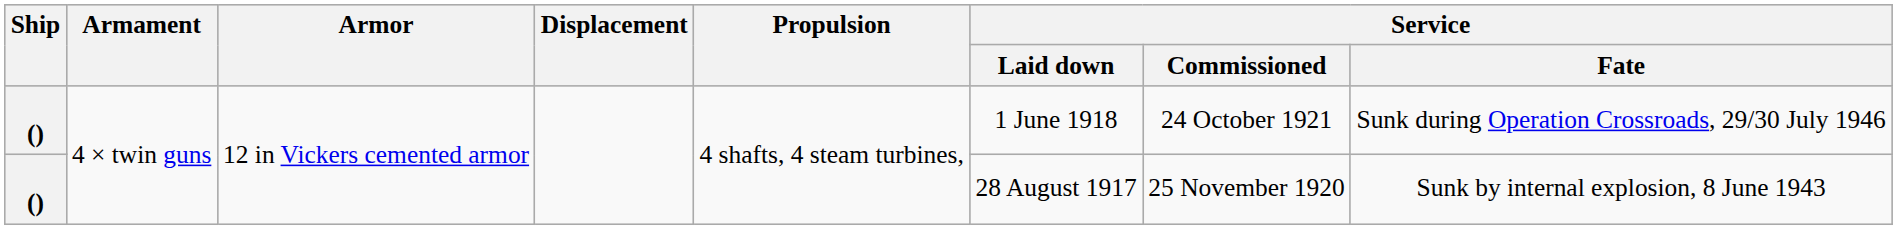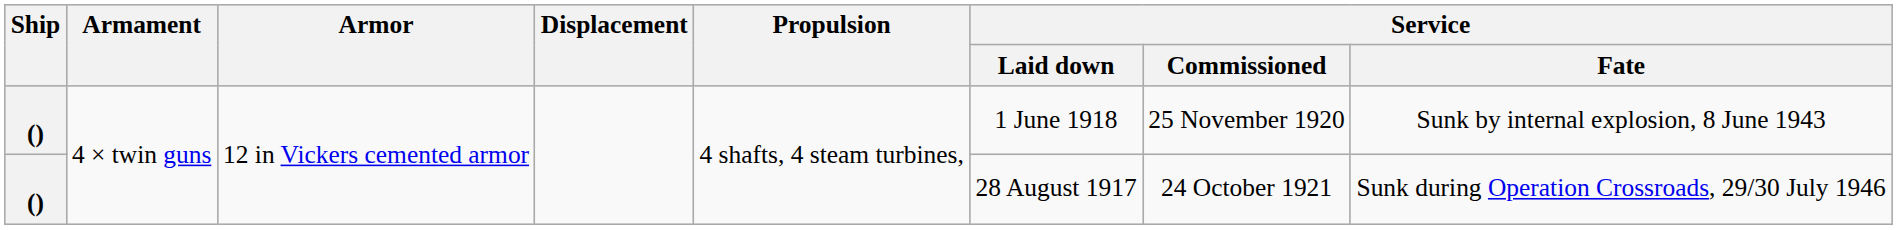row 3 | Service / Commissioned: 24 October 1921 -> 25 November 1920
row 3 | Service / Fate: Sunk during Operation Crossroads, 29/30 July 1946 -> Sunk by internal explosion, 8 June 1943
row 4 | Service / Commissioned: 25 November 1920 -> 24 October 1921
row 4 | Service / Fate: Sunk by internal explosion, 8 June 1943 -> Sunk during Operation Crossroads, 29/30 July 1946
